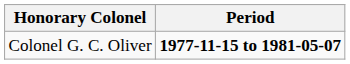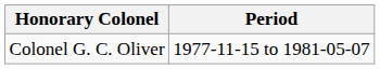Colonel G. C. Oliver | Period: bold -> normal
